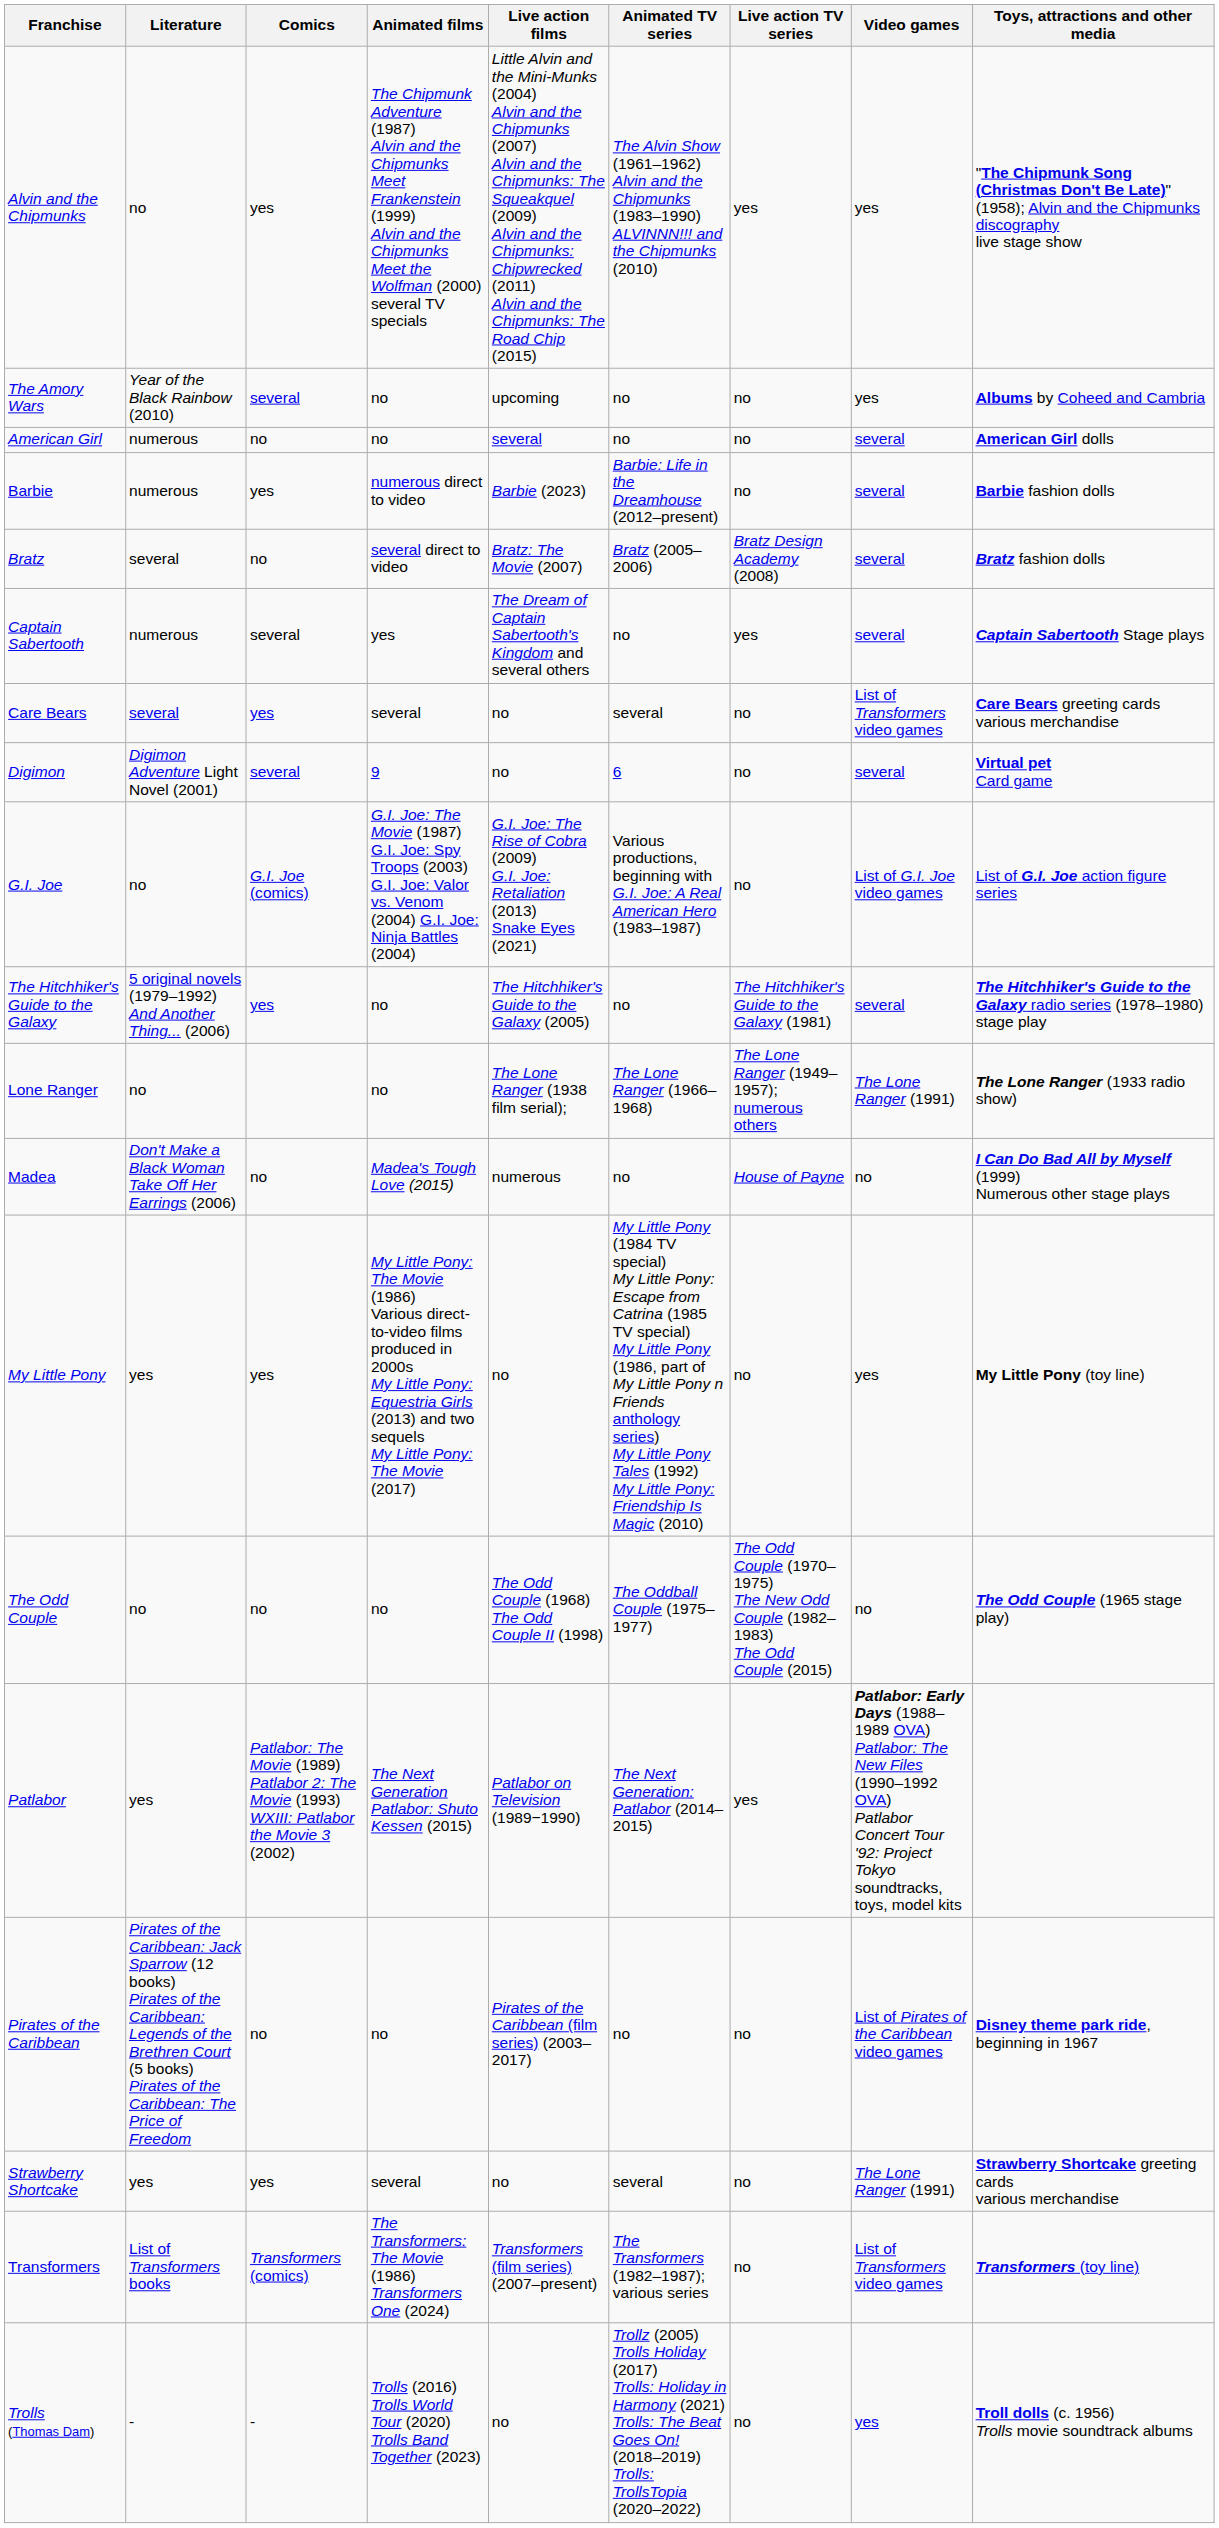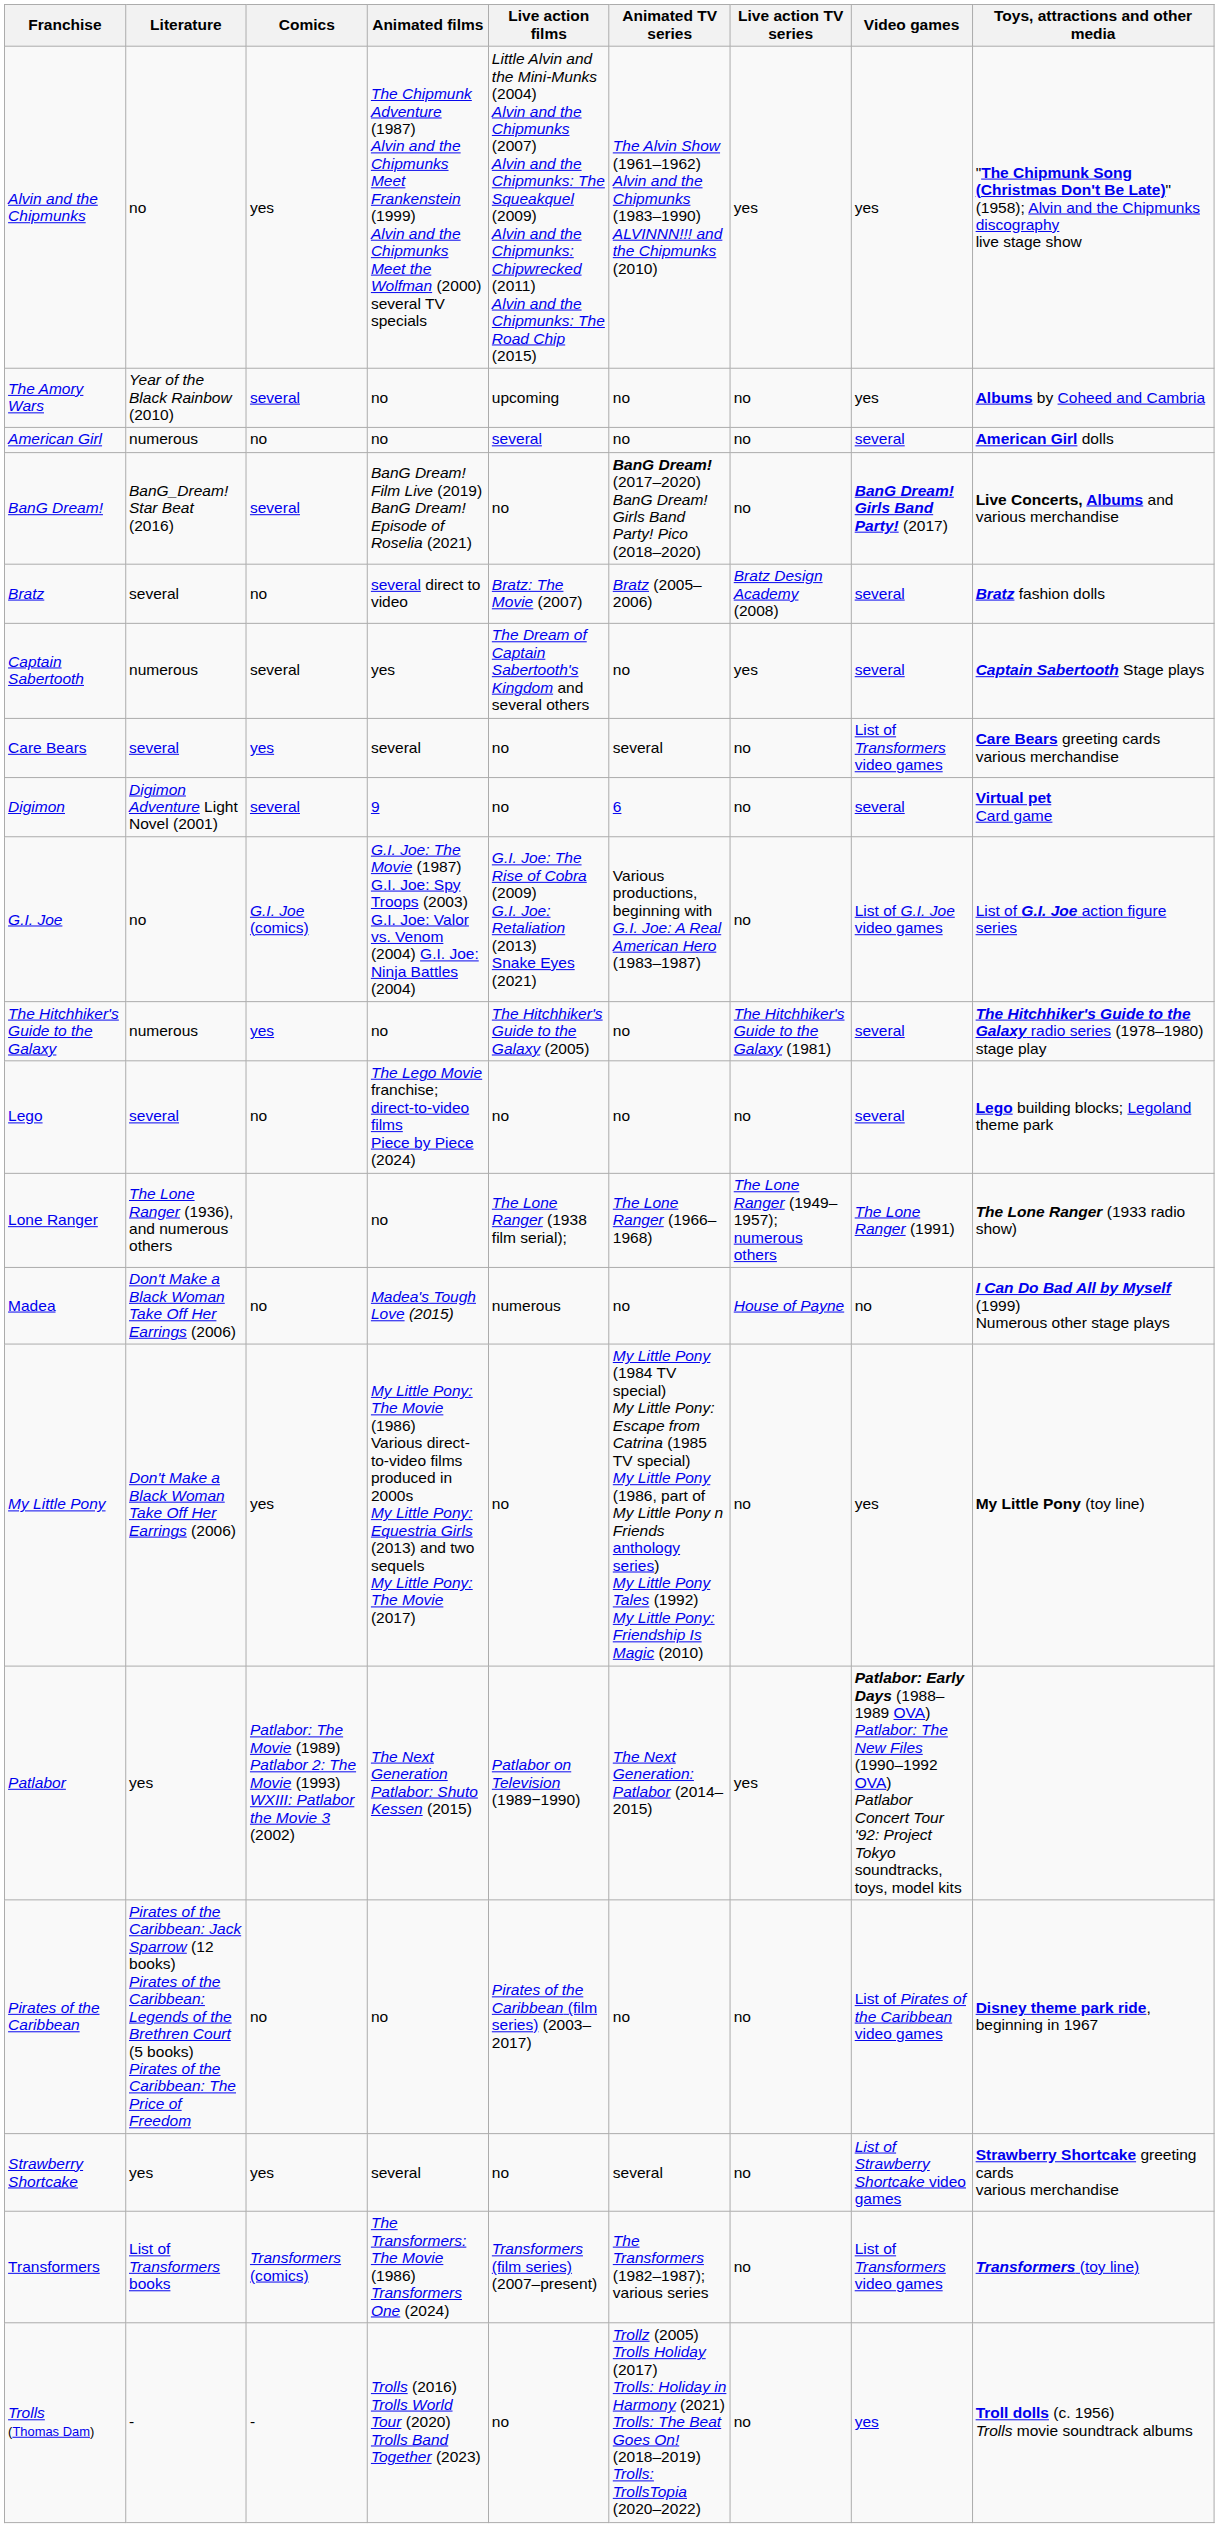- row: Barbie | numerous | yes | numerous direct to video | Barbie (2023) | Barbie: Life in the Dreamhouse (2012–present) | no | several | Barbie fashion dolls
+ row: BanG Dream! | BanG_Dream! Star Beat (2016) | several | BanG Dream! Film Live (2019) BanG Dream! Episode of Roselia (2021) | no | BanG Dream! (2017–2020) BanG Dream! Girls Band Party! Pico (2018–2020) | no | BanG Dream! Girls Band Party! (2017) | Live Concerts, Albums and various merchandise
The Hitchhiker's Guide to the Galaxy | Literature: 5 original novels (1979–1992) And Another Thing... (2006) -> numerous
+ row: Lego | several | no | The Lego Movie franchise; direct-to-video films Piece by Piece (2024) | no | no | no | several | Lego building blocks; Legoland theme park
Lone Ranger | Literature: no -> The Lone Ranger (1936), and numerous others
My Little Pony | Literature: yes -> Don't Make a Black Woman Take Off Her Earrings (2006)
- row: The Odd Couple | no | no | no | The Odd Couple (1968) The Odd Couple II (1998) | The Oddball Couple (1975–1977) | The Odd Couple (1970–1975) The New Odd Couple (1982–1983) The Odd Couple (2015) | no | The Odd Couple (1965 stage play)
Strawberry Shortcake | Video games: The Lone Ranger (1991) -> List of Strawberry Shortcake video games
